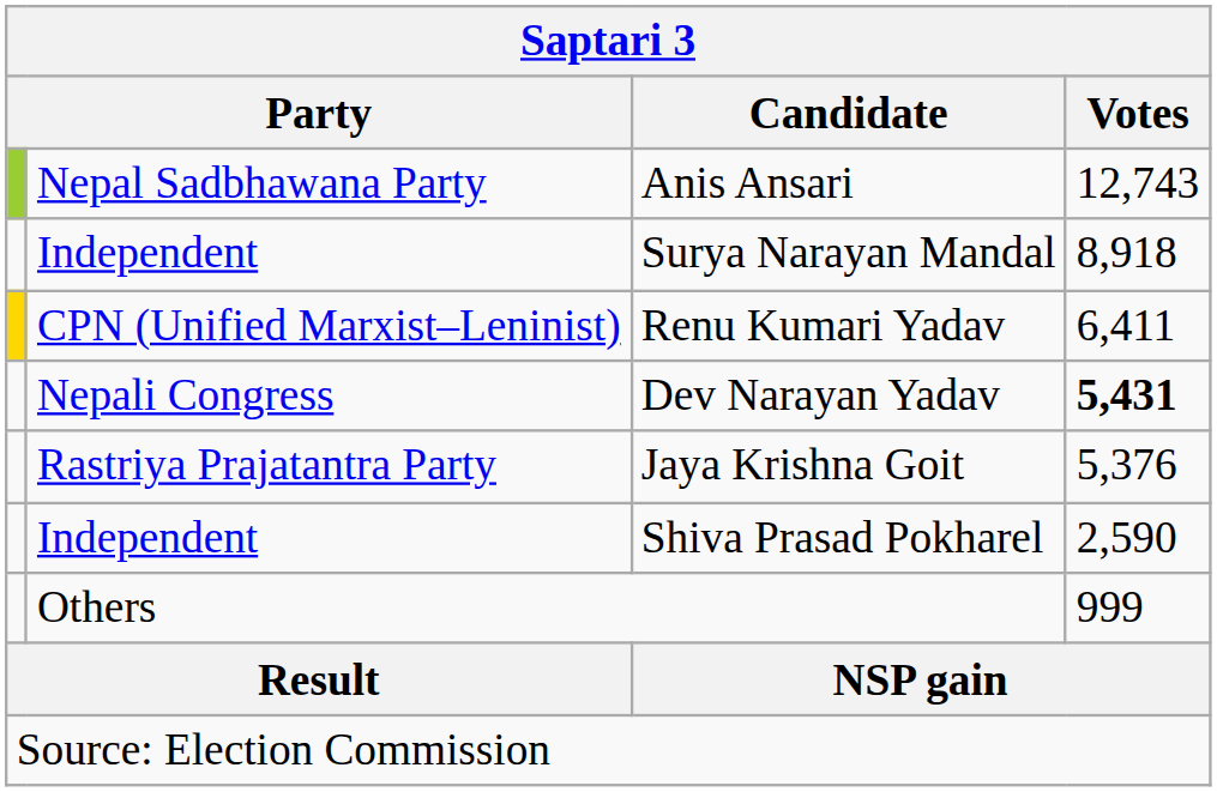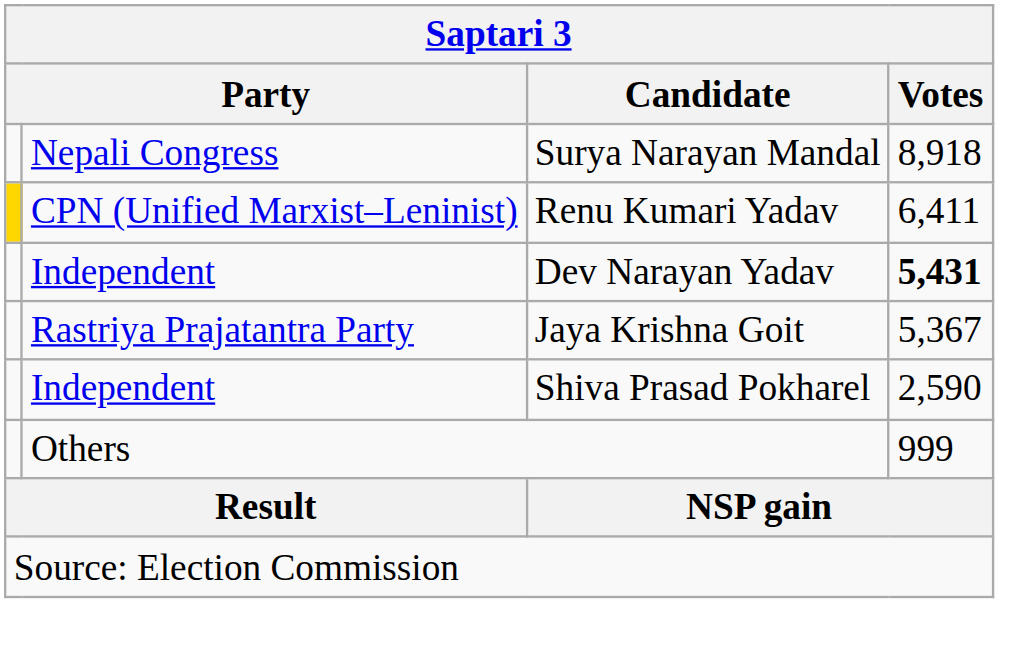- row: Nepal Sadbhawana Party | Anis Ansari | 12,743
Surya Narayan Mandal | column 2: Independent -> Nepali Congress
Dev Narayan Yadav | column 2: Nepali Congress -> Independent
Jaya Krishna Goit | Votes: 5,376 -> 5,367
